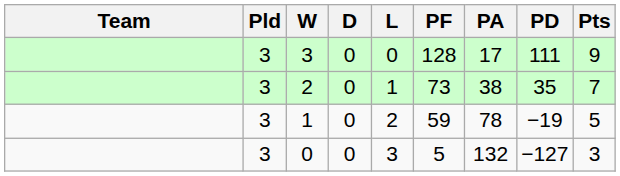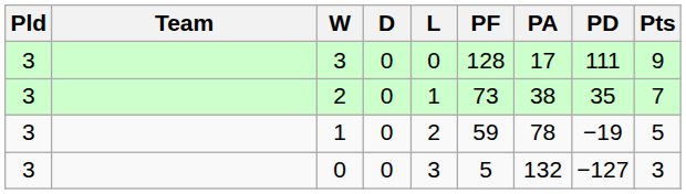columns swapped: Team <-> Pld
